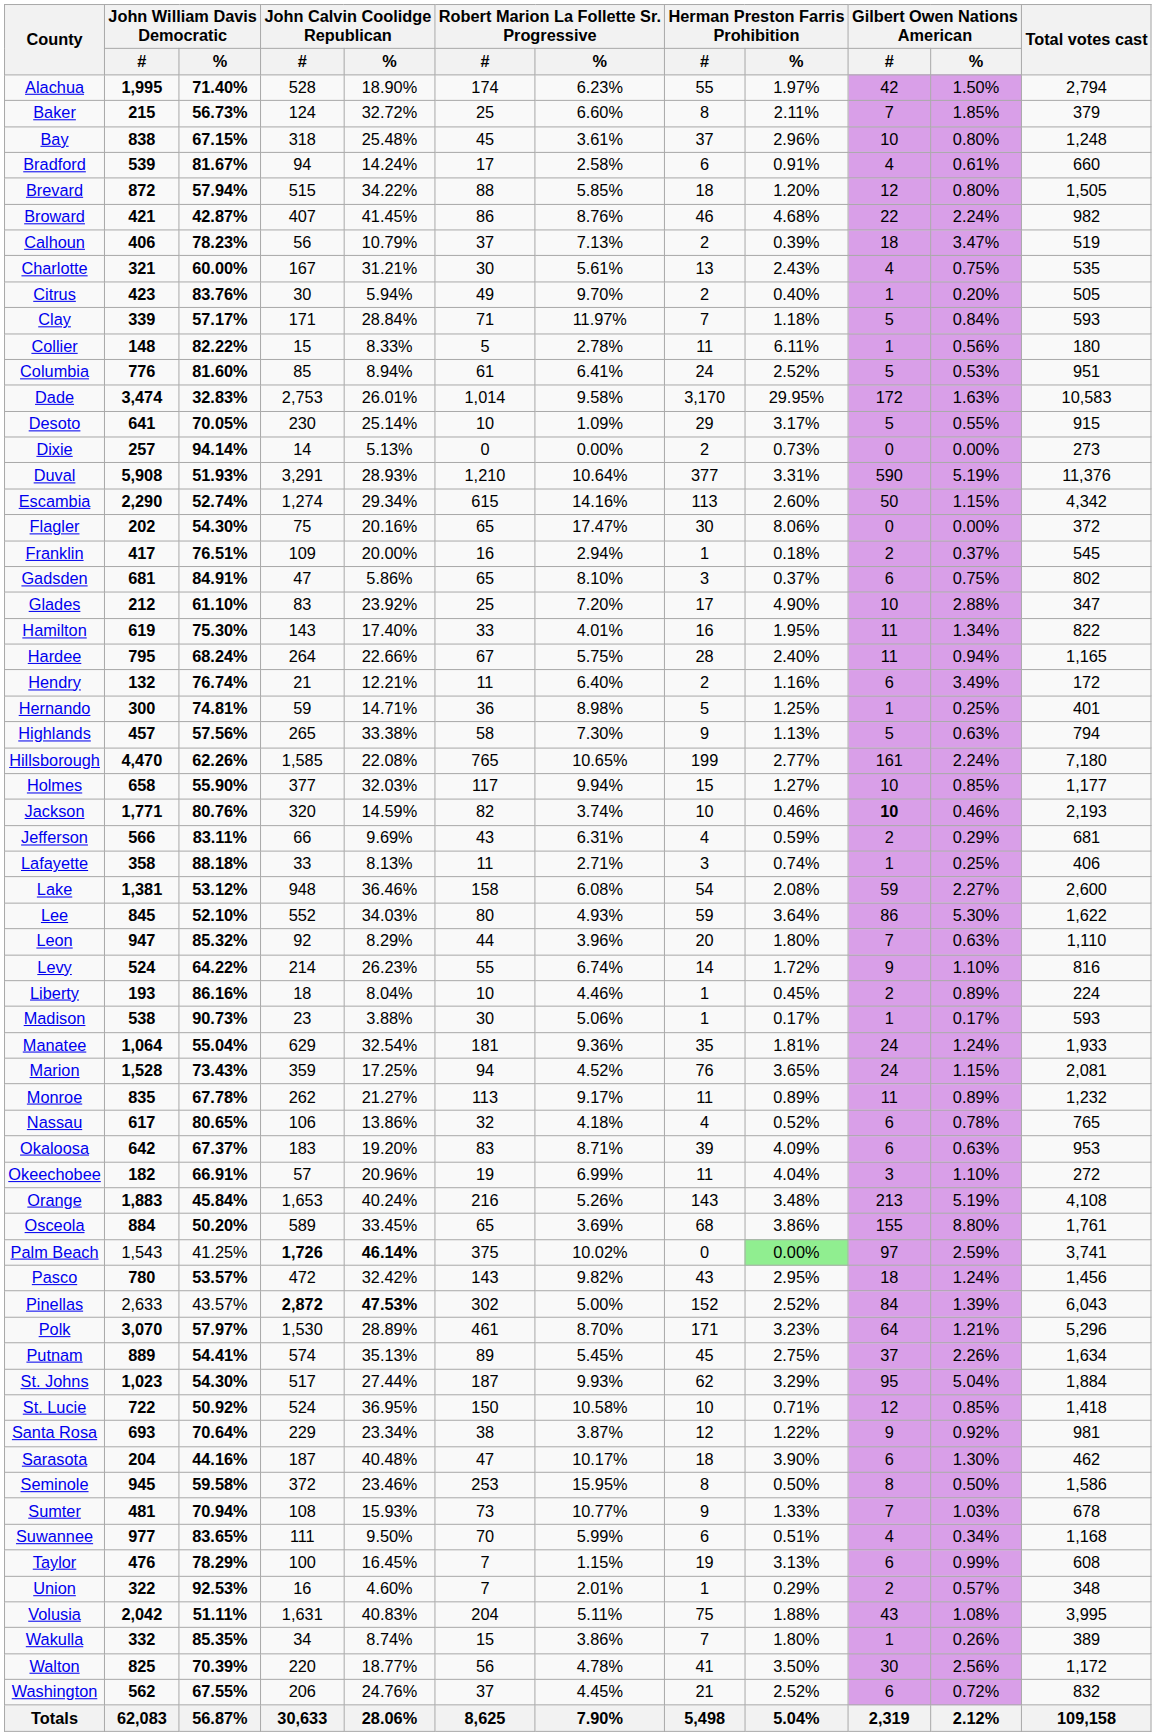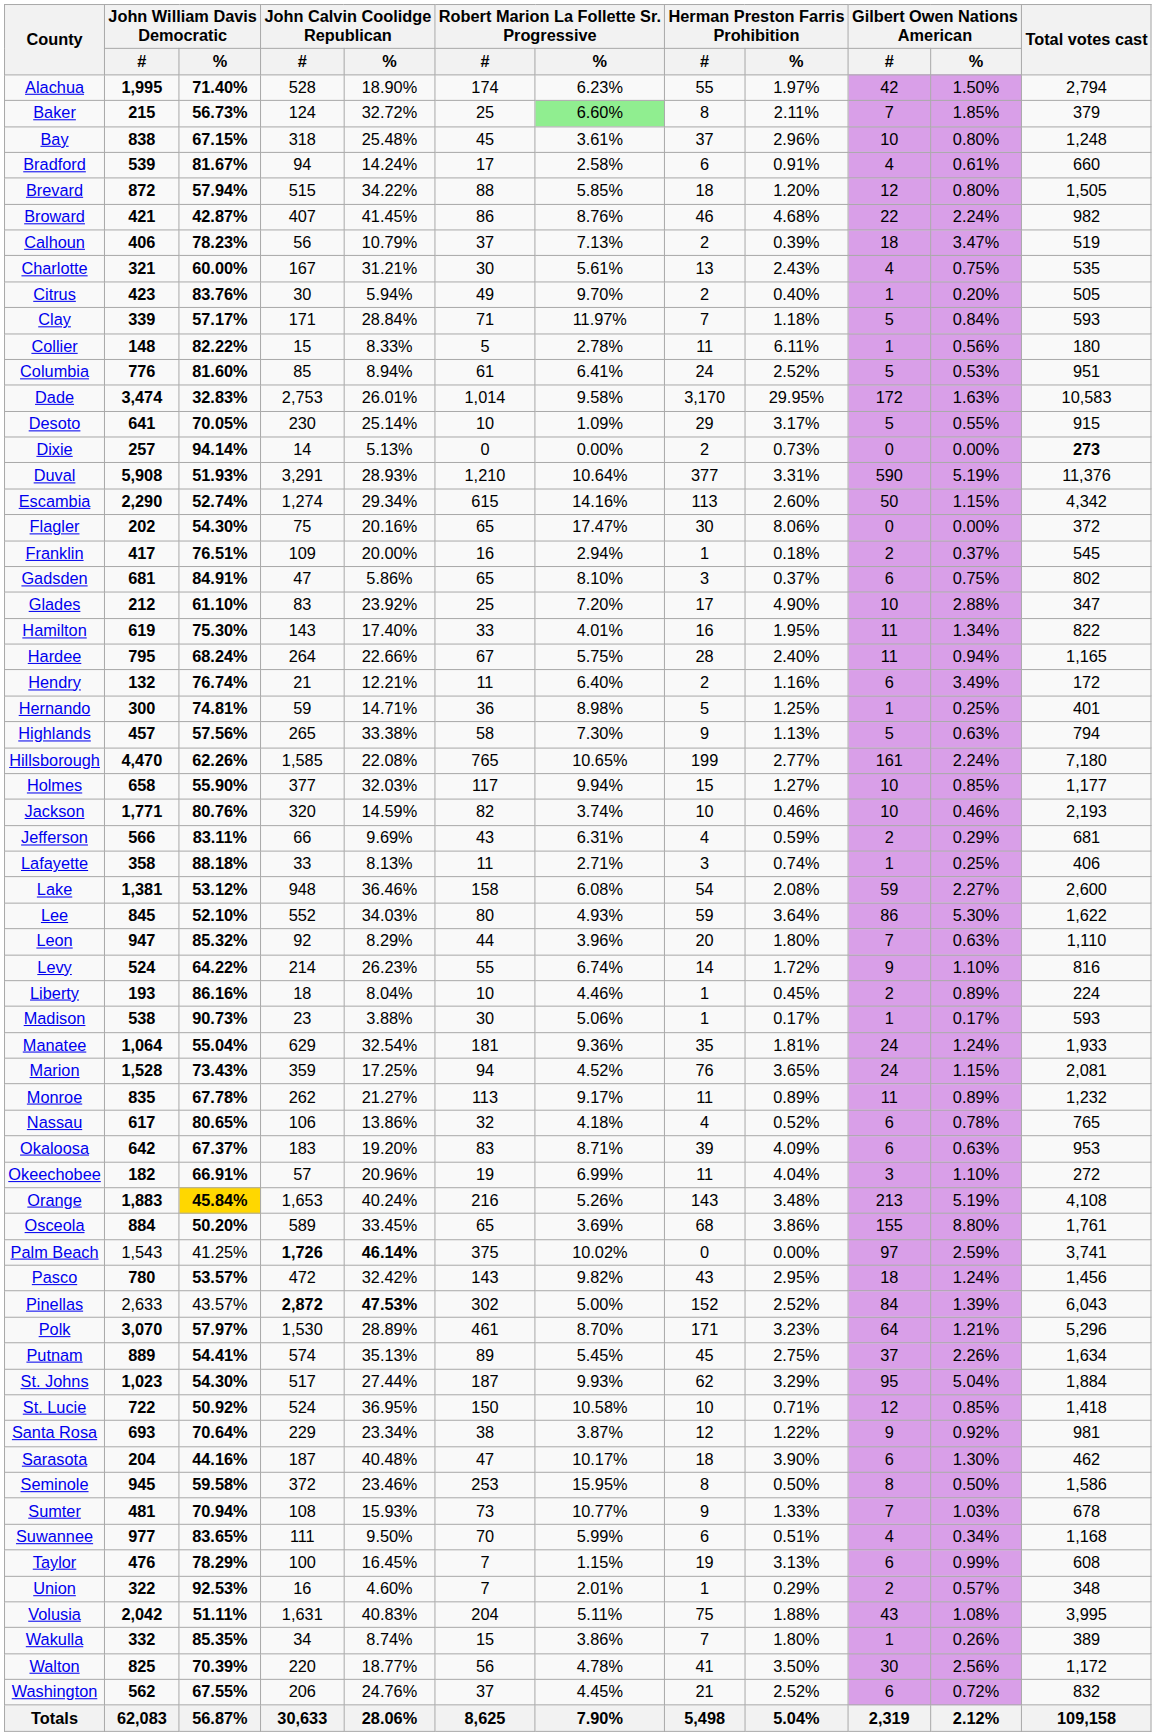Baker | Robert Marion La Follette Sr. Progressive / %: no background -> lightgreen background
Dixie | Total votes cast: normal -> bold
Jackson | Gilbert Owen Nations American / #: bold -> normal
Orange | John William Davis Democratic / %: no background -> gold background
Palm Beach | Herman Preston Farris Prohibition / %: lightgreen background -> no background
